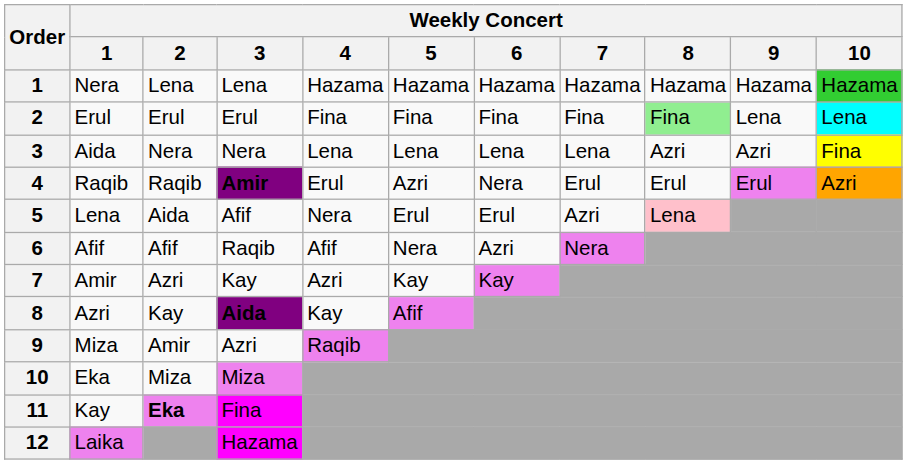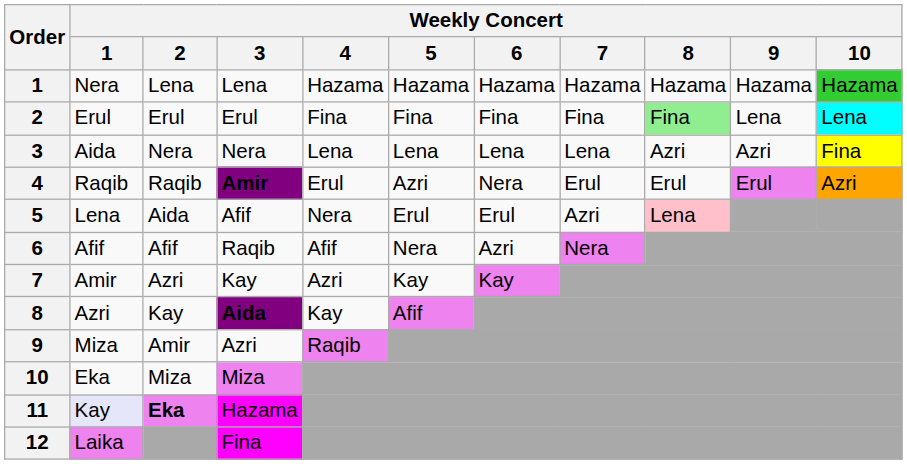11 | Weekly Concert / 1: no background -> lavender background
11 | Weekly Concert / 3: Fina -> Hazama
12 | Weekly Concert / 3: Hazama -> Fina
